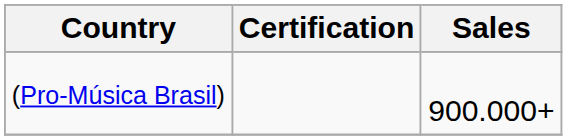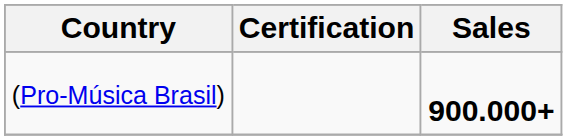(Pro-Música Brasil) | Sales: normal -> bold
